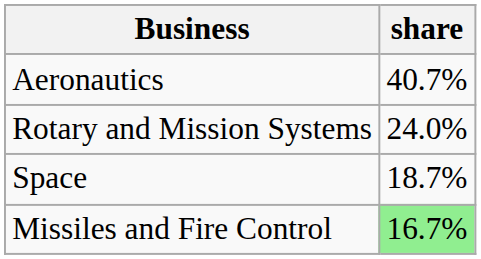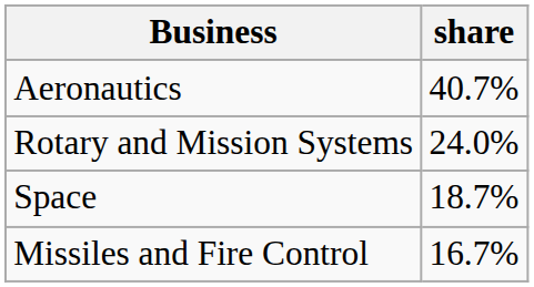Missiles and Fire Control | share: lightgreen background -> no background
